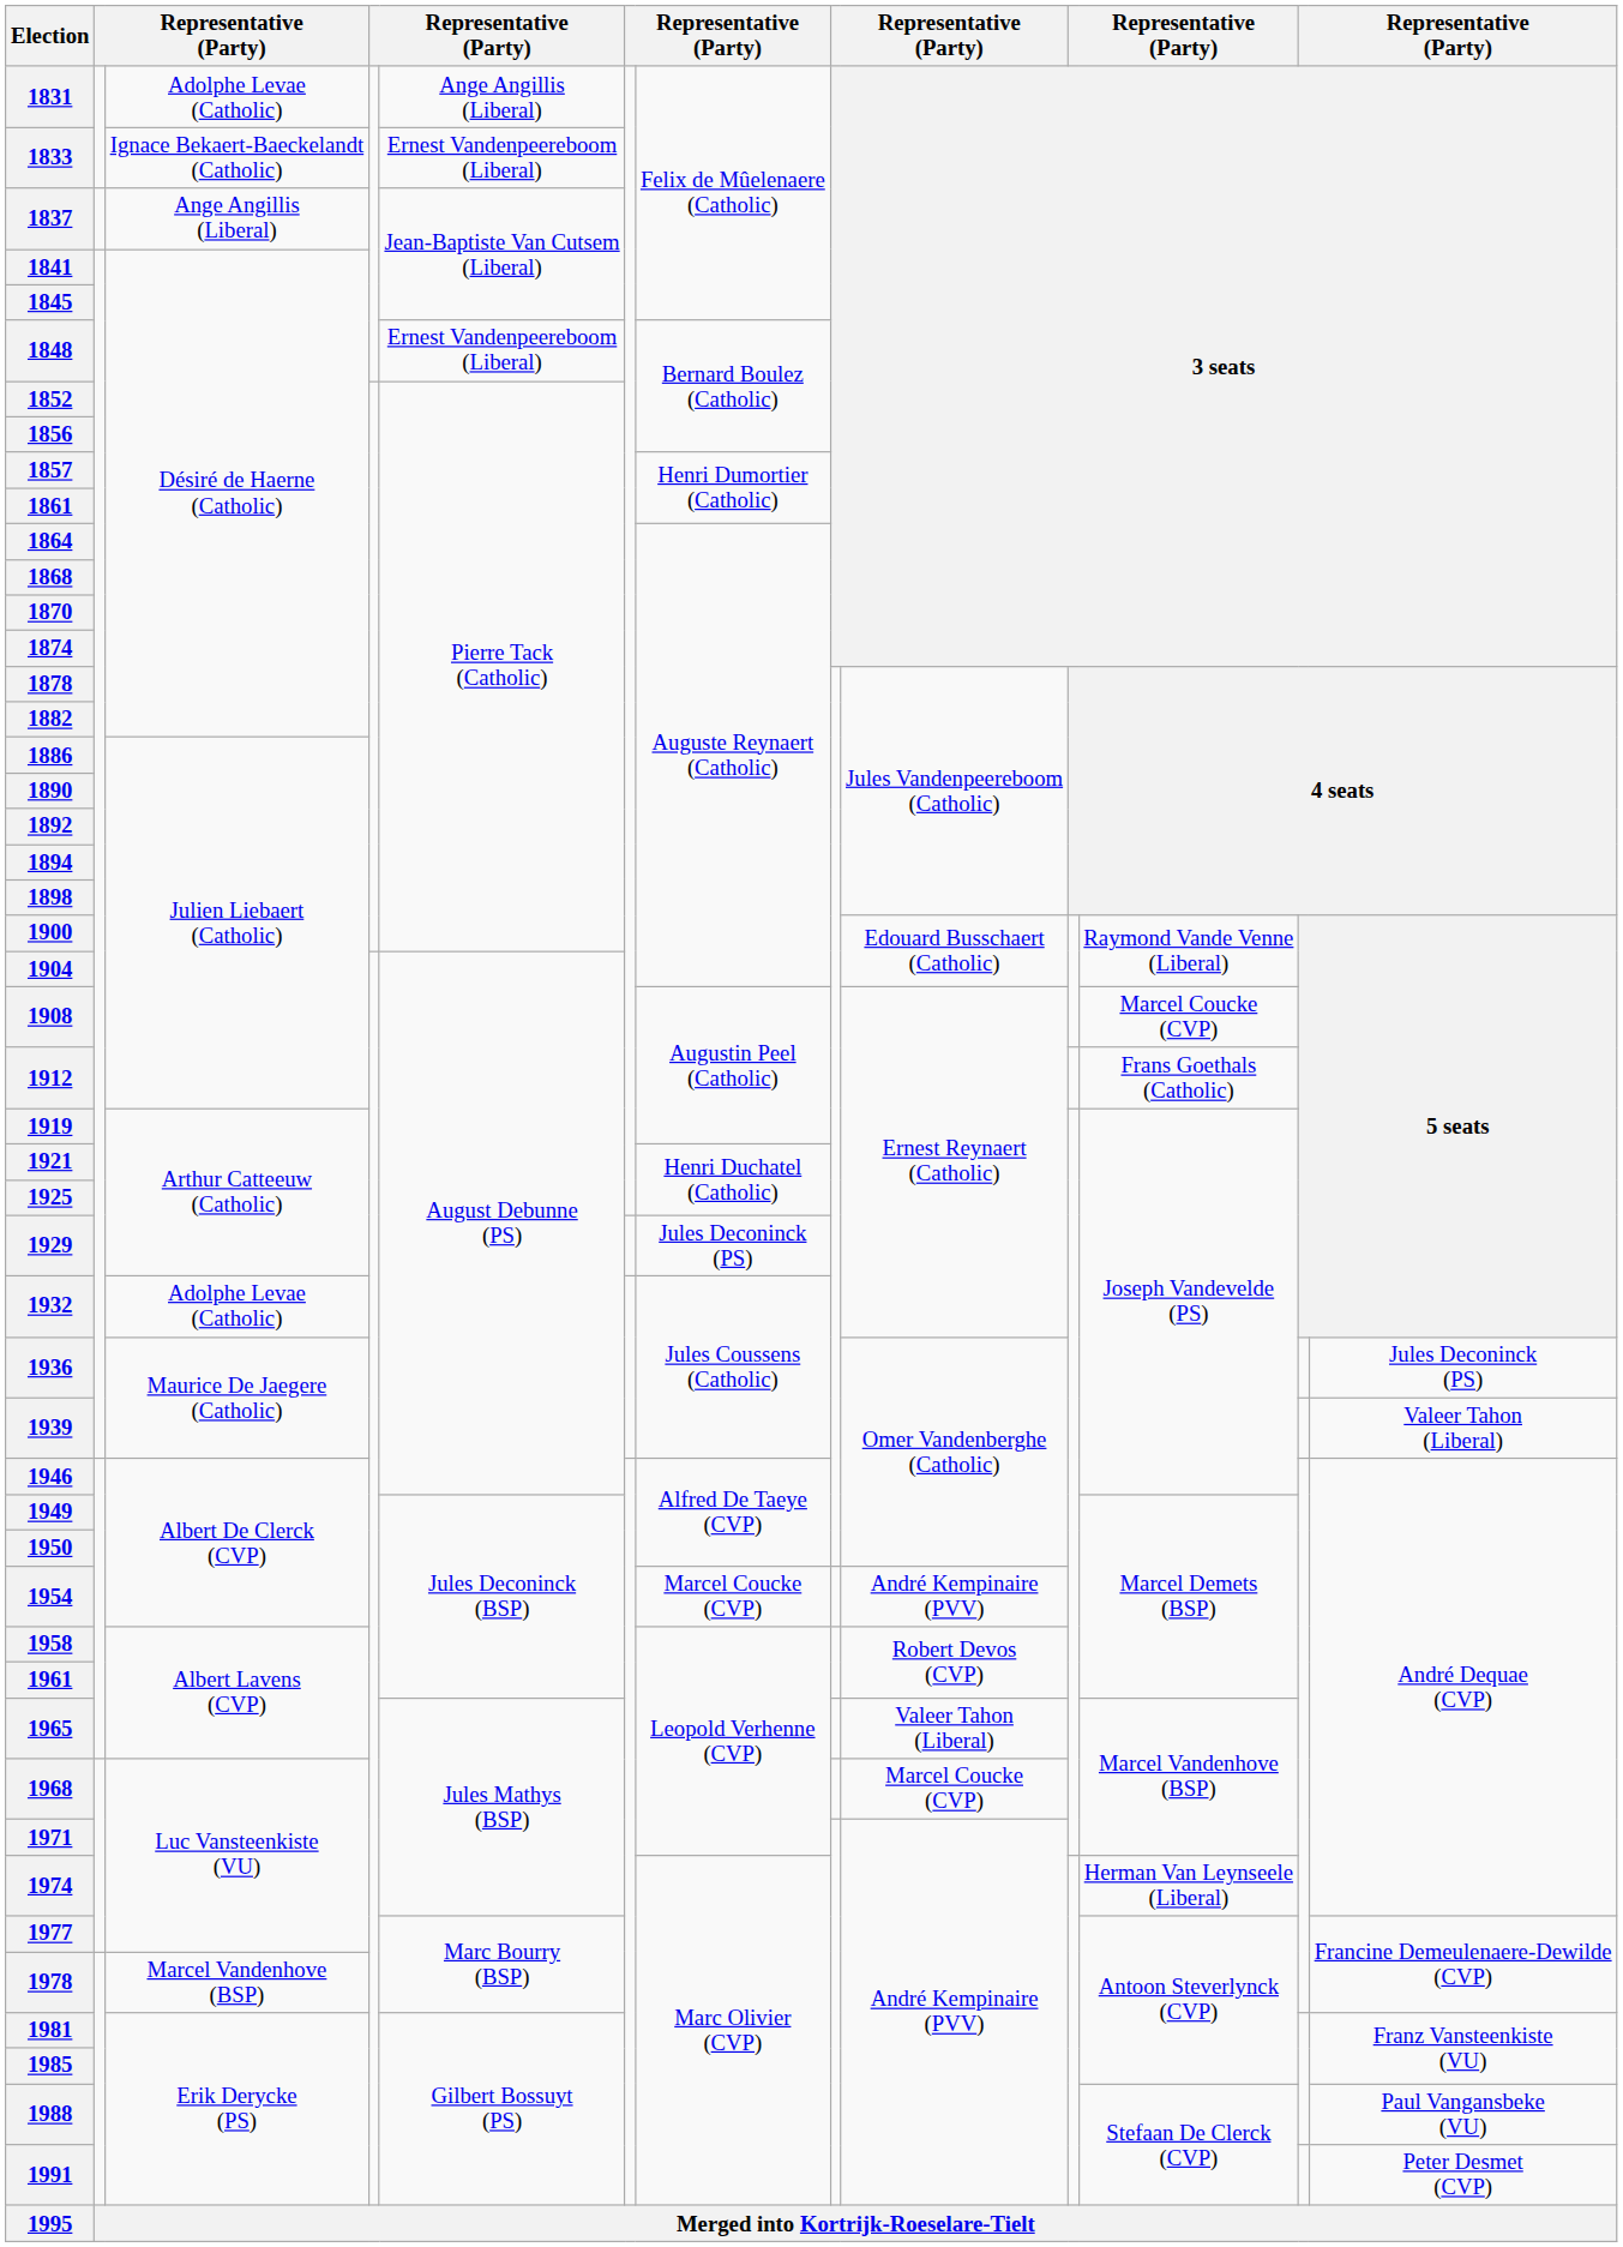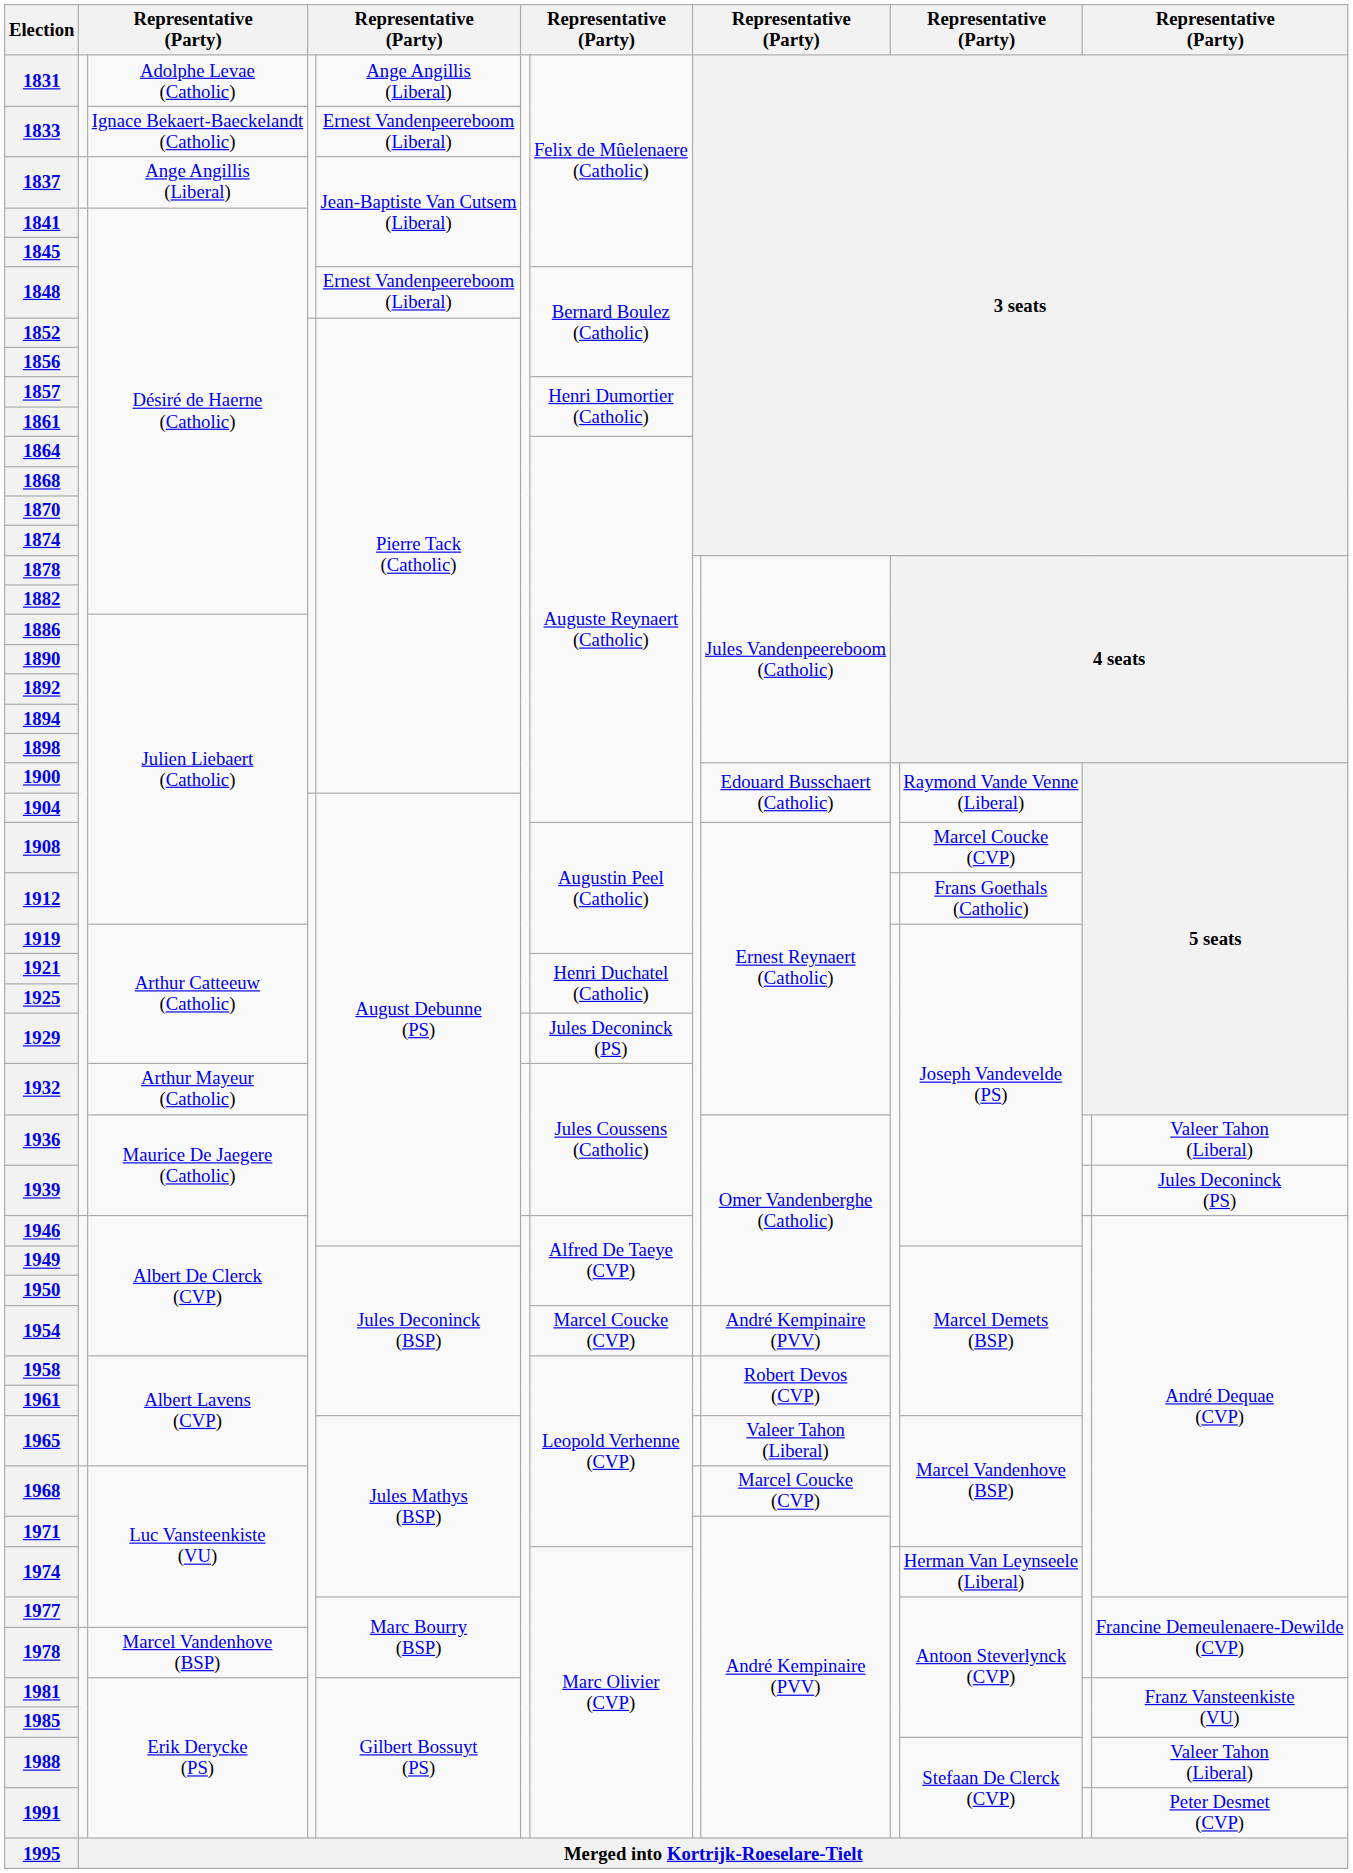1932 | column 3: Adolphe Levae (Catholic) -> Arthur Mayeur (Catholic)
1936 | column 13: Jules Deconinck (PS) -> Valeer Tahon (Liberal)
1939 | column 13: Valeer Tahon (Liberal) -> Jules Deconinck (PS)
1988 | column 13: Paul Vangansbeke (VU) -> Valeer Tahon (Liberal)
